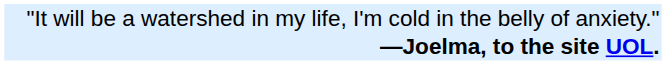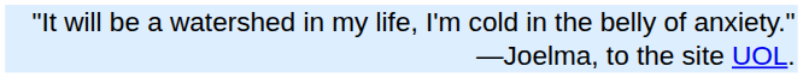row 2 | column 1: bold -> normal
